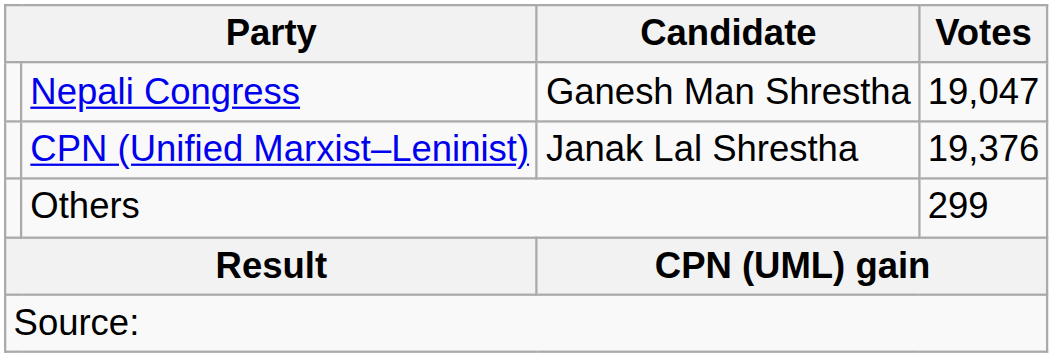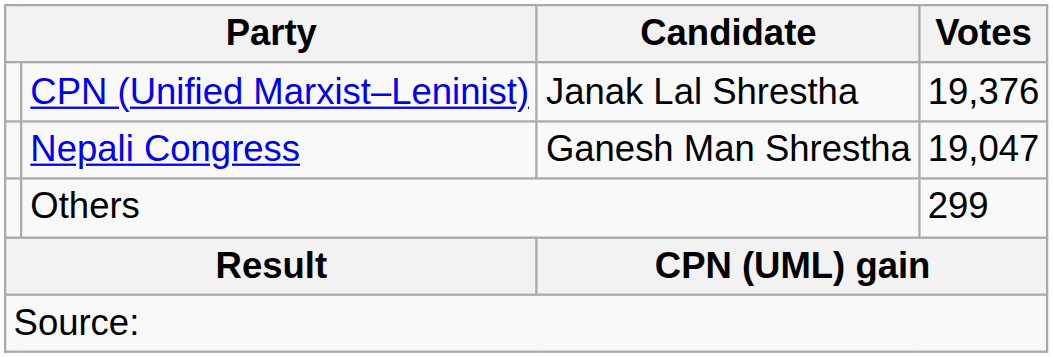rows swapped: CPN (Unified Marxist–Leninist) <-> Nepali Congress
